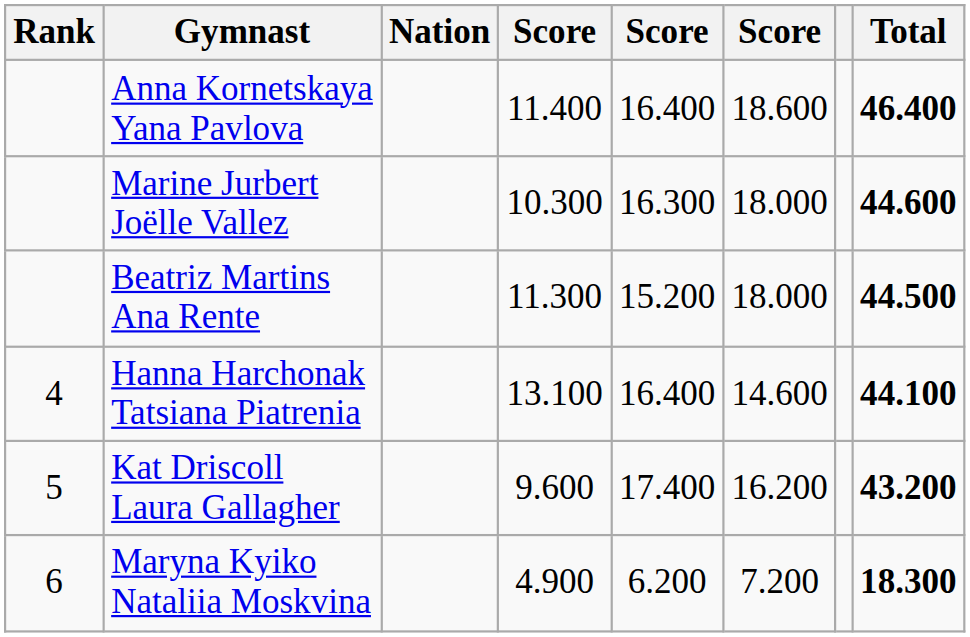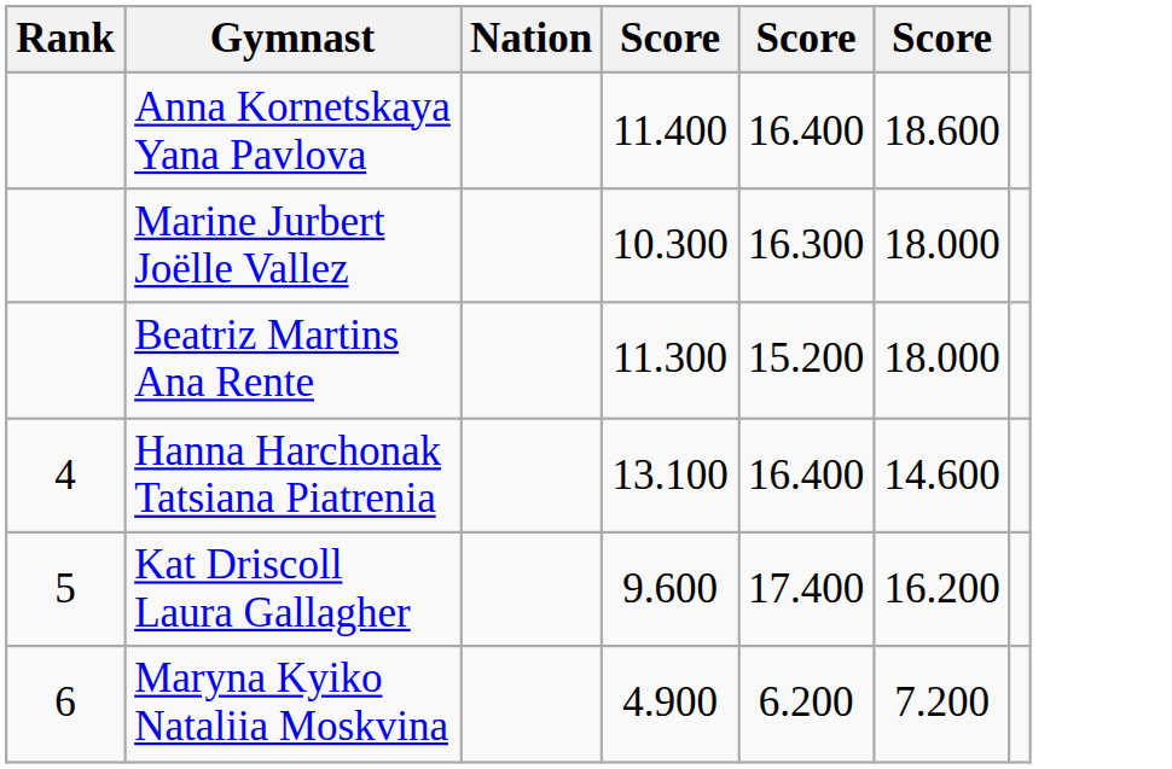- column: Total | 46.400 | 44.600 | 44.500 | 44.100 | 43.200 | 18.300
